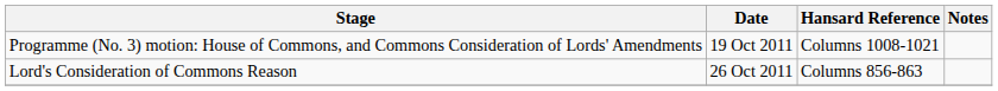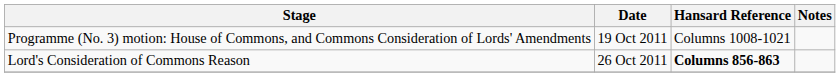Lord's Consideration of Commons Reason | Hansard Reference: normal -> bold
